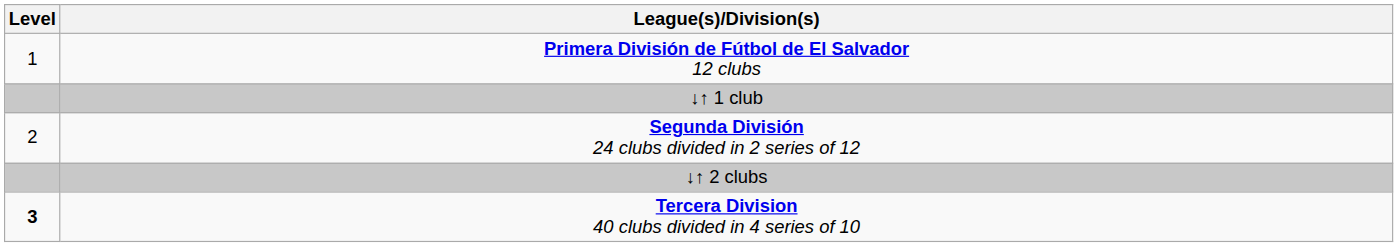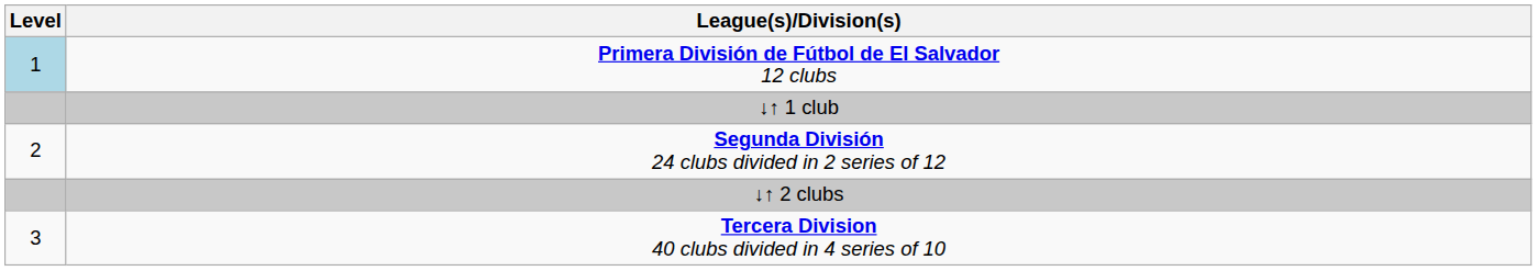Primera División de Fútbol de El Salvador 12 clubs | Level: no background -> lightblue background
Tercera Division 40 clubs divided in 4 series of 10 | Level: bold -> normal
